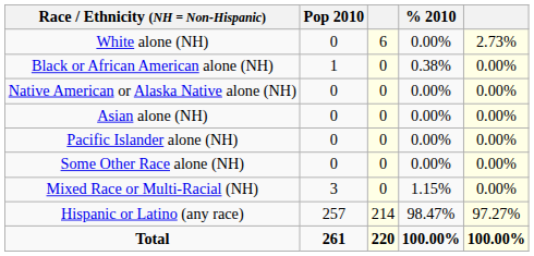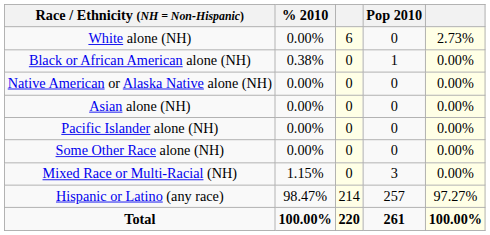columns swapped: Pop 2010 <-> % 2010
